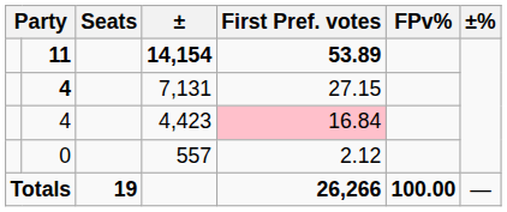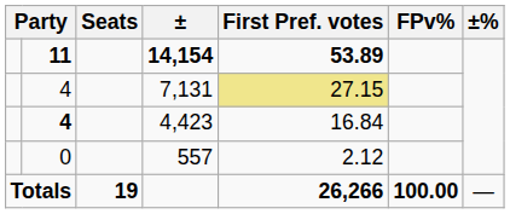7,131 | column 2: bold -> normal
7,131 | First Pref. votes: no background -> khaki background
4,423 | column 2: normal -> bold
4,423 | First Pref. votes: pink background -> no background
